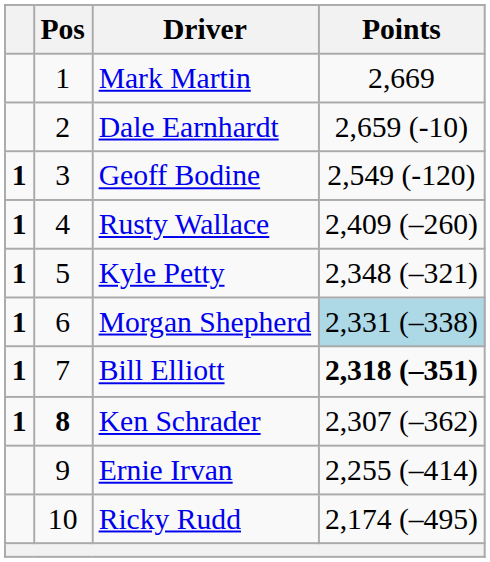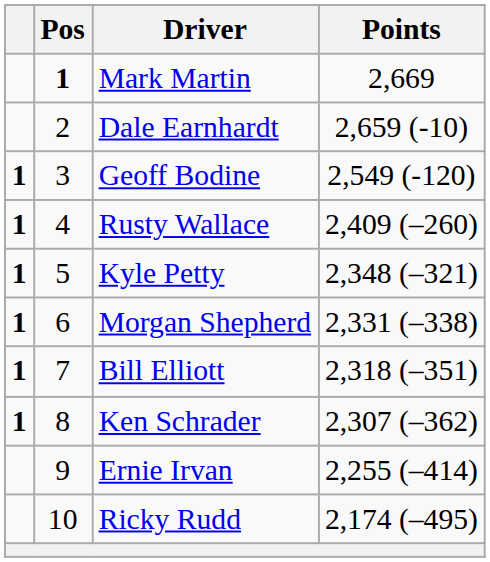Mark Martin | Pos: normal -> bold
Morgan Shepherd | Points: lightblue background -> no background
Bill Elliott | Points: bold -> normal
Ken Schrader | Pos: bold -> normal
